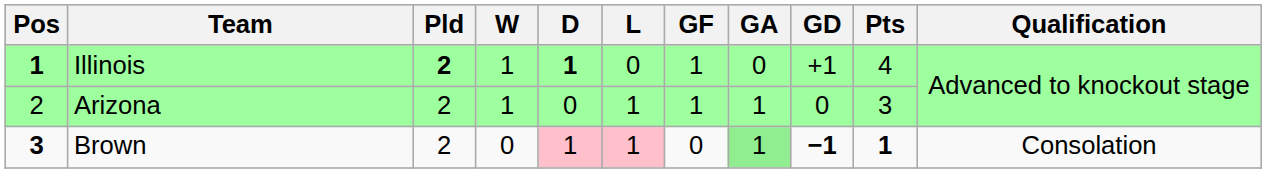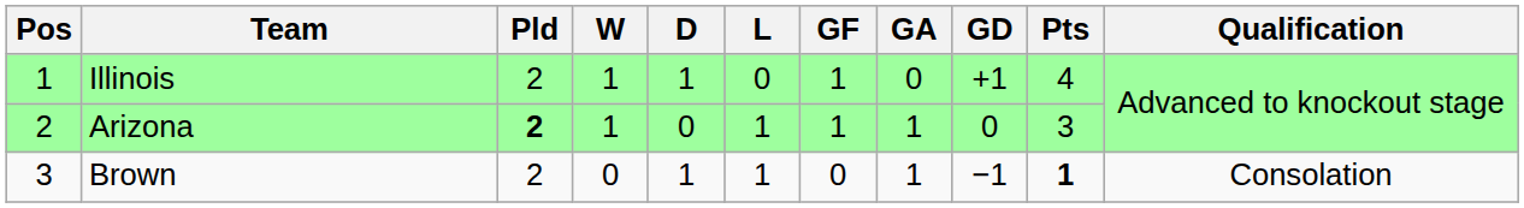Illinois | Pos: bold -> normal
Illinois | Pld: bold -> normal
Illinois | D: bold -> normal
Arizona | Pld: normal -> bold
Brown | Pos: bold -> normal
Brown | D: pink background -> no background
Brown | L: pink background -> no background
Brown | GA: lightgreen background -> no background
Brown | GD: bold -> normal
